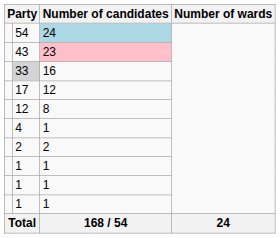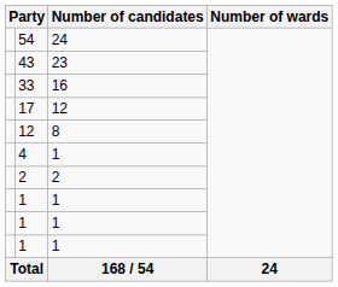54 | Number of candidates: lightblue background -> no background
43 | Number of candidates: pink background -> no background
33 | column 2: lightgrey background -> no background
